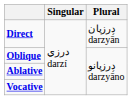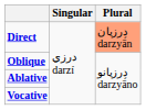Direct | Plural: no background -> lightsalmon background
